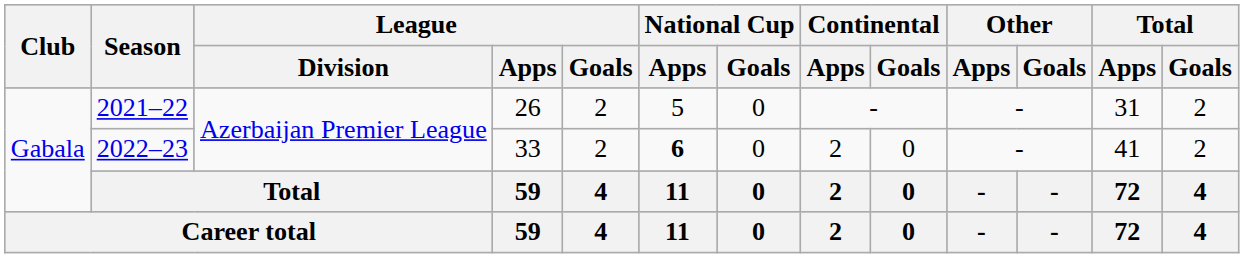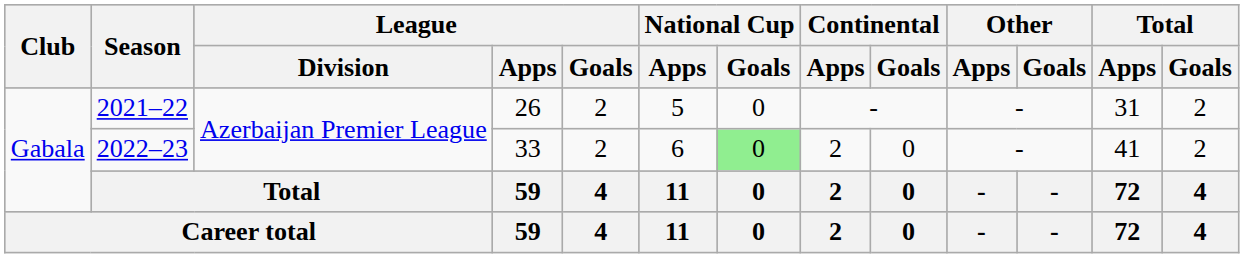2022–23 | National Cup / Apps: bold -> normal
2022–23 | National Cup / Goals: no background -> lightgreen background
